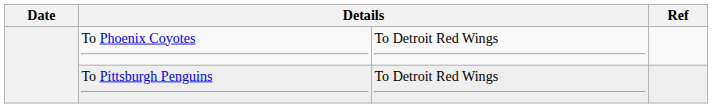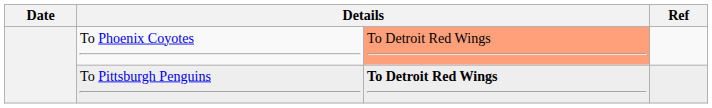To Phoenix Coyotes | column 3: no background -> lightsalmon background
To Pittsburgh Penguins | column 3: normal -> bold
